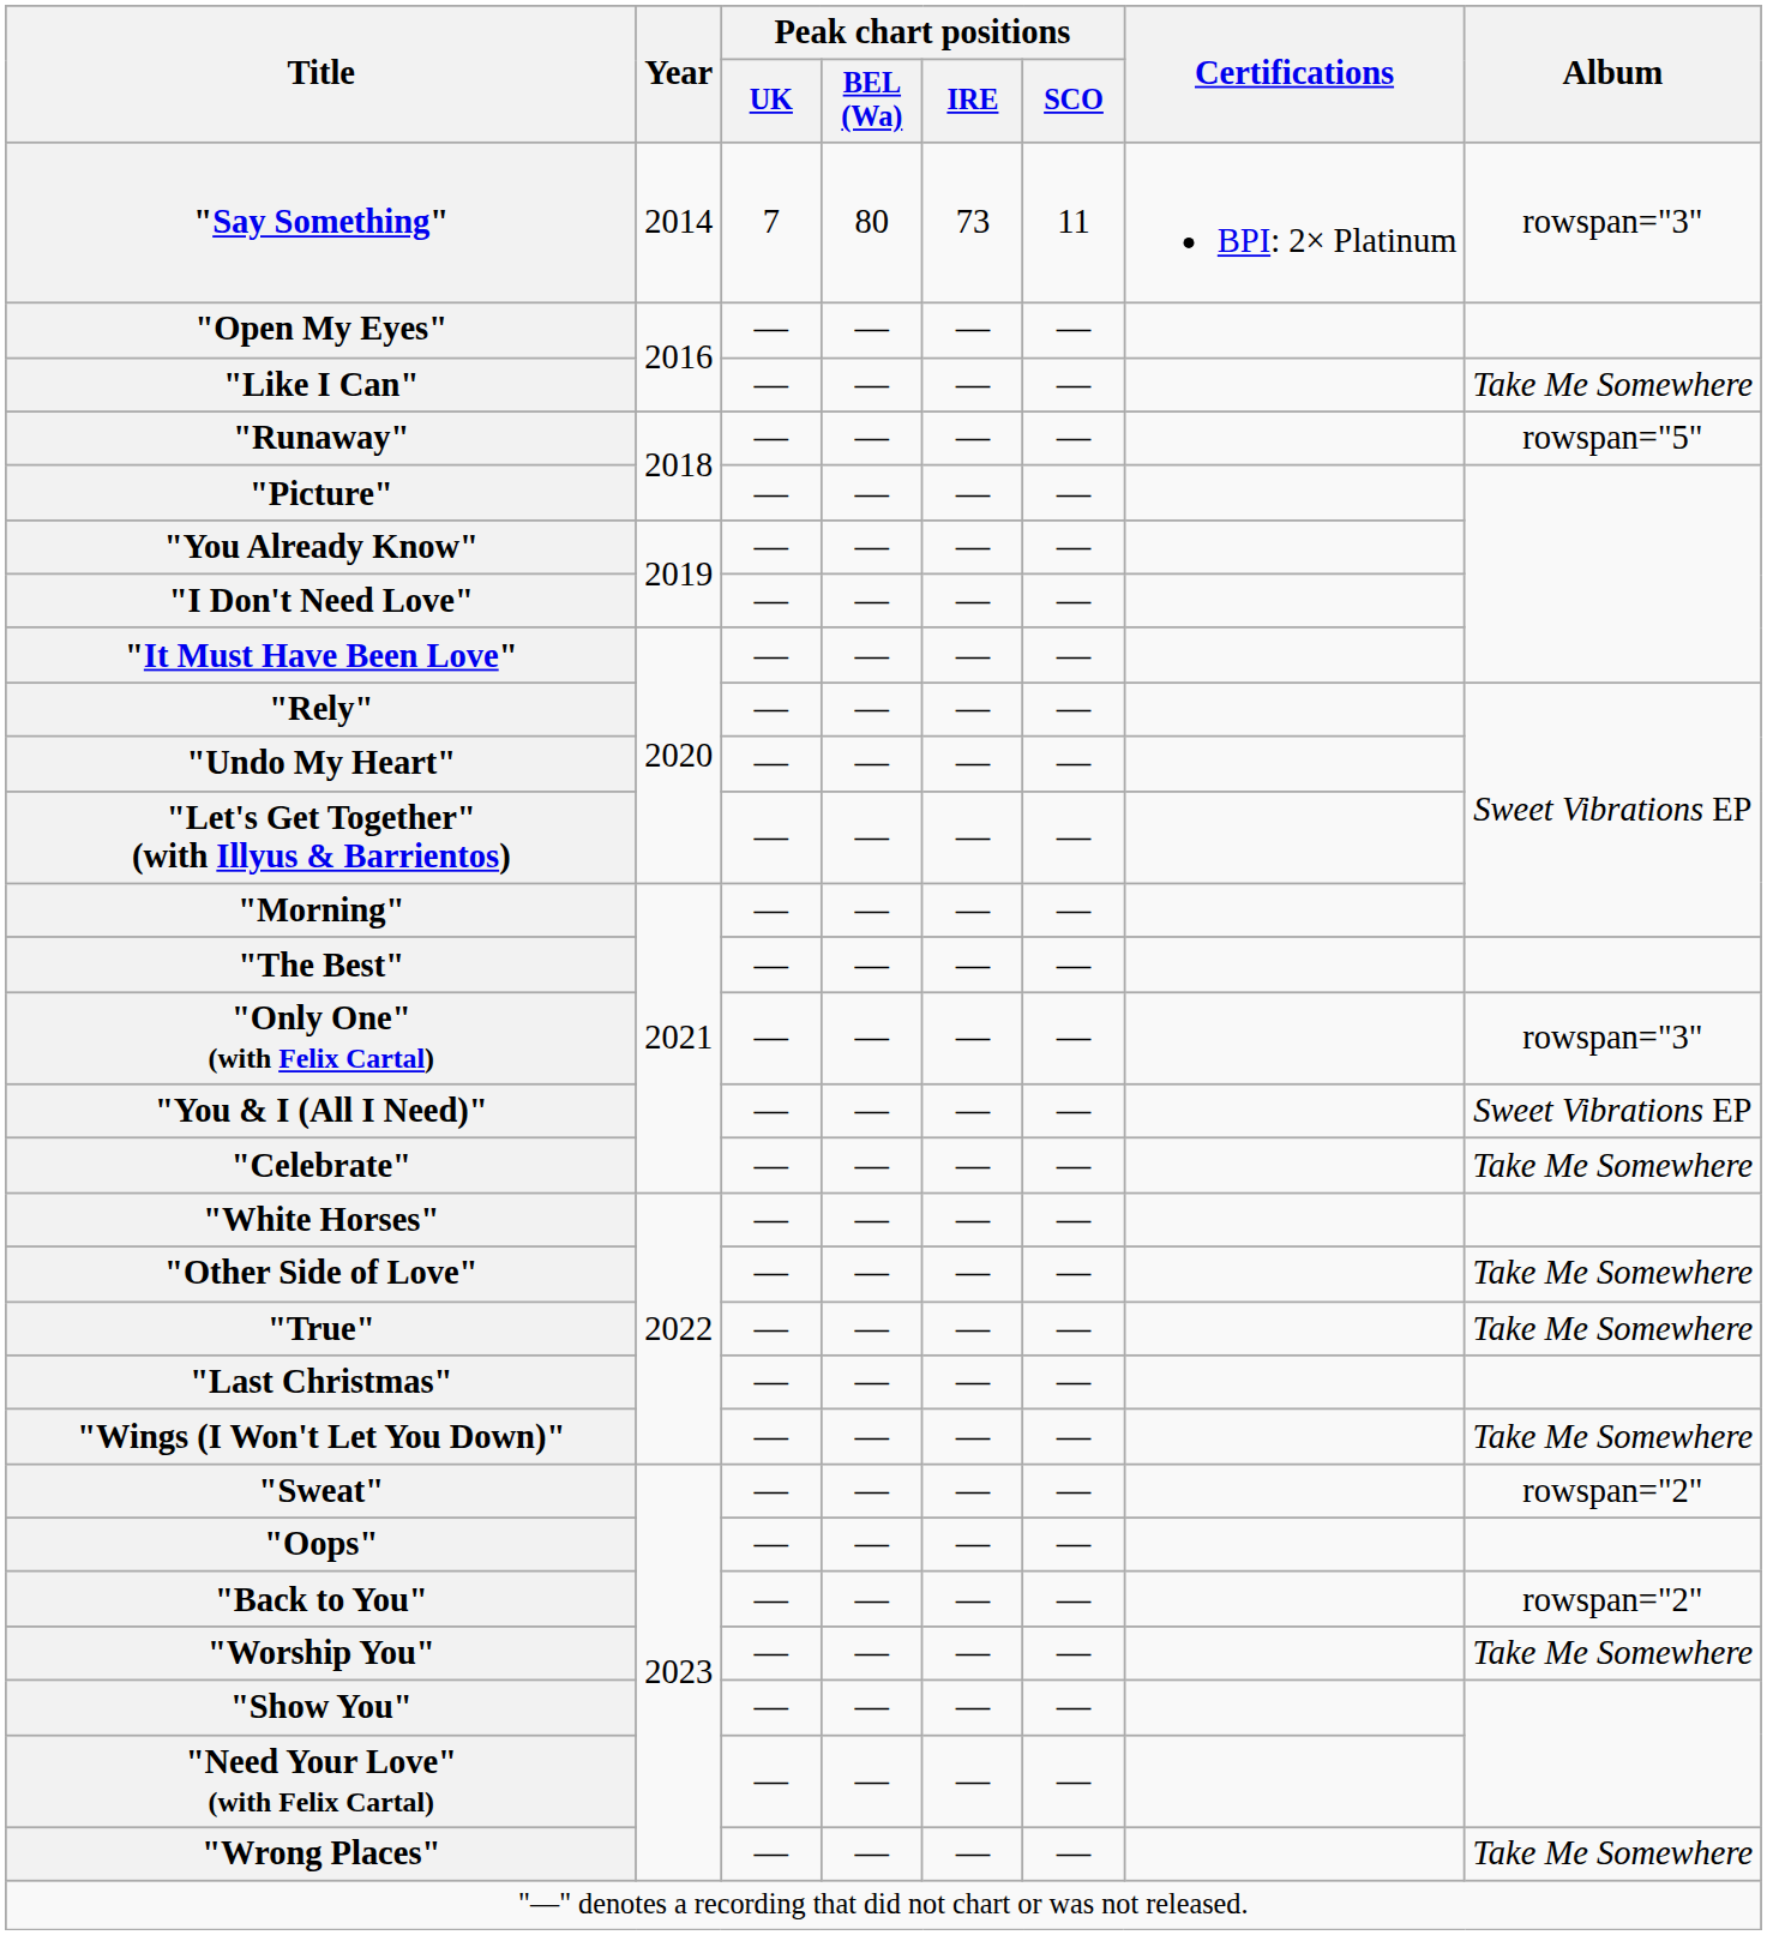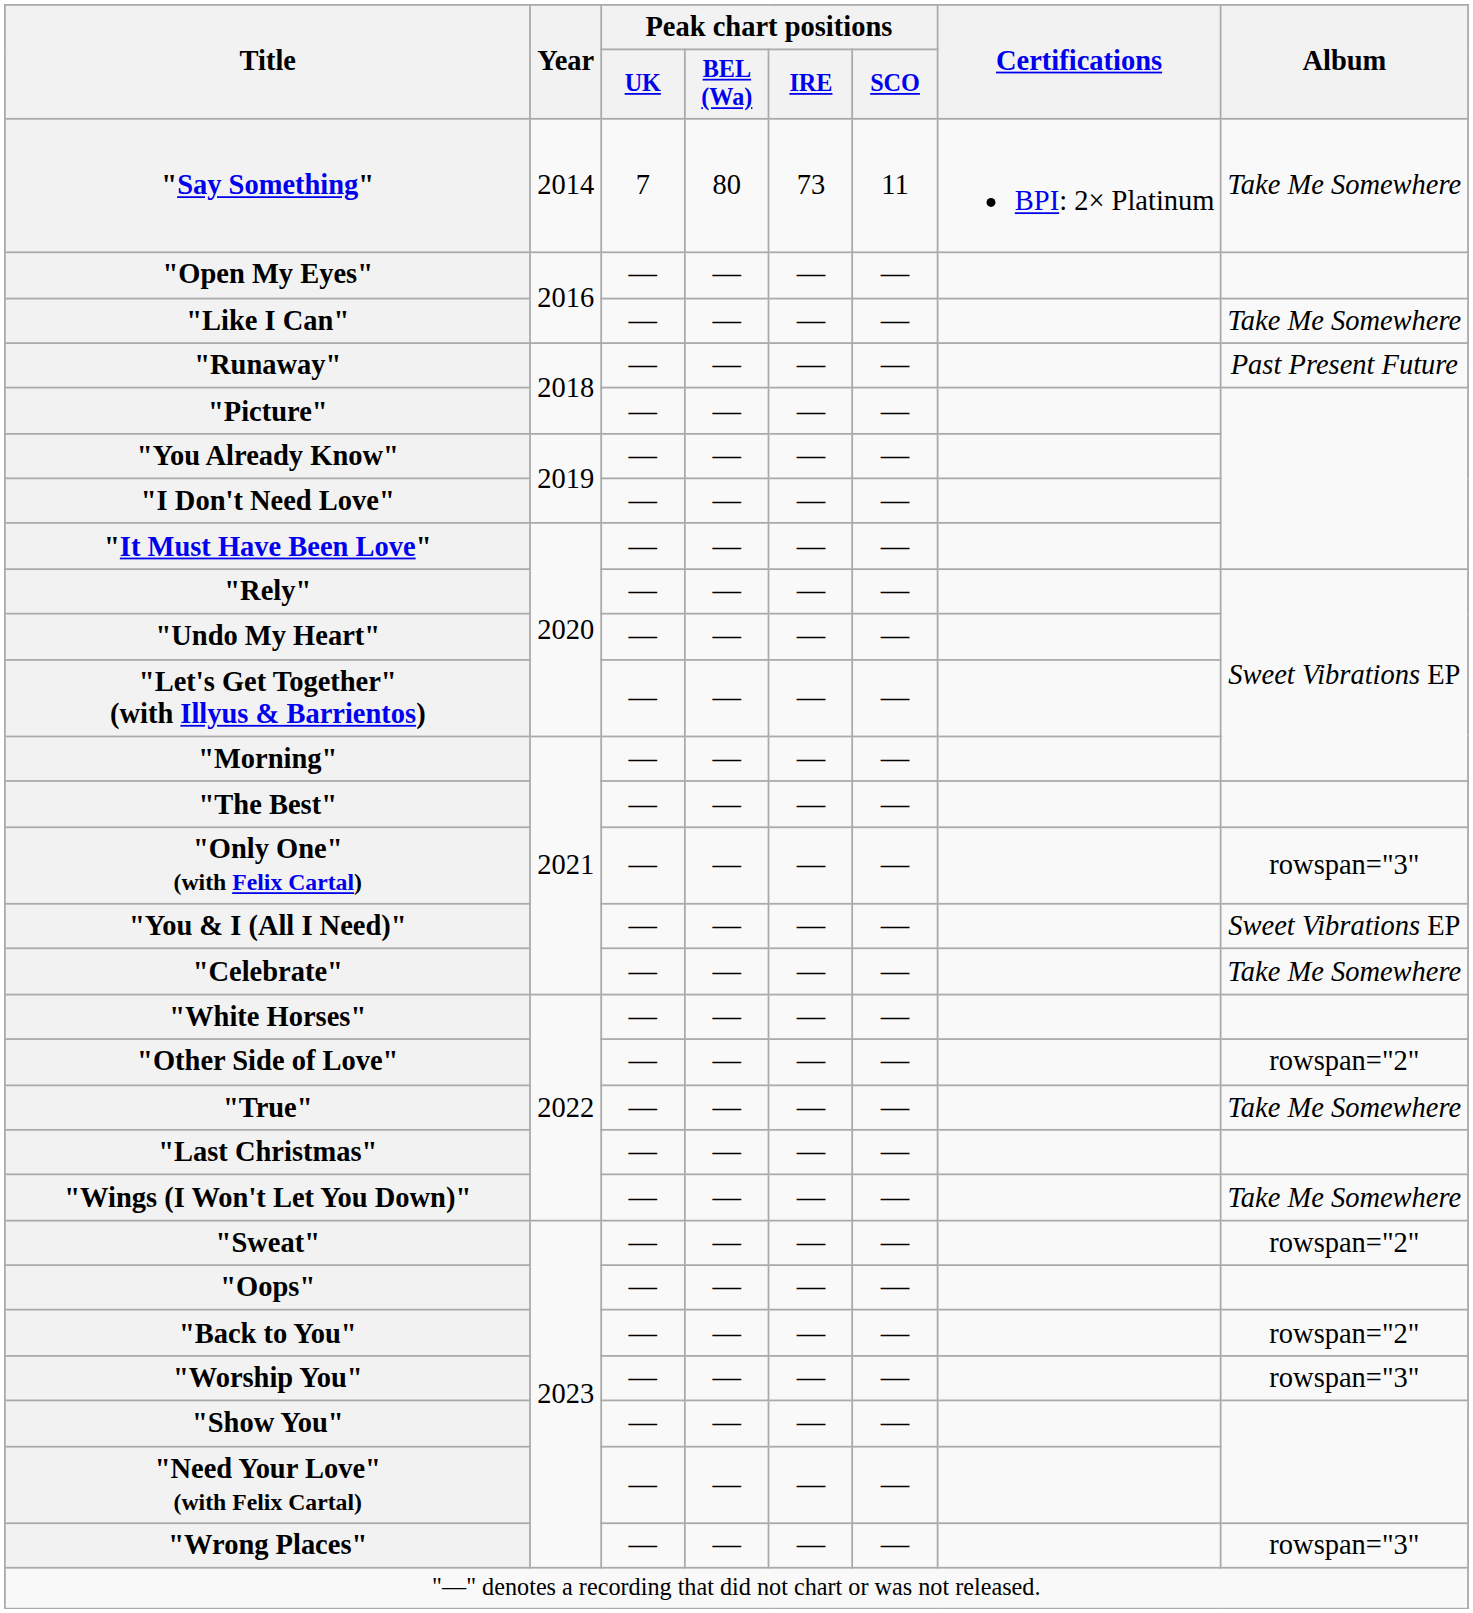"Say Something" | Album: rowspan="3" -> Take Me Somewhere
"Runaway" | Album: rowspan="5" -> Past Present Future
"Other Side of Love" | Album: Take Me Somewhere -> rowspan="2"
"Worship You" | Album: Take Me Somewhere -> rowspan="3"
"Wrong Places" | Album: Take Me Somewhere -> rowspan="3"
